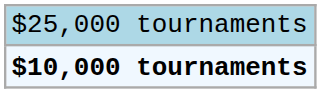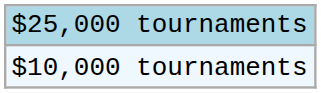row 2 | column 1: bold -> normal
